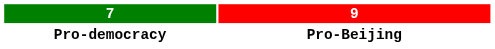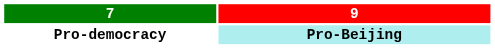Pro-democracy | 9: no background -> paleturquoise background
